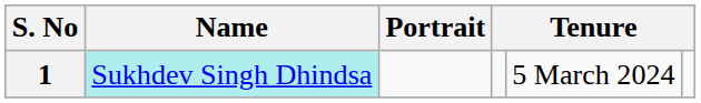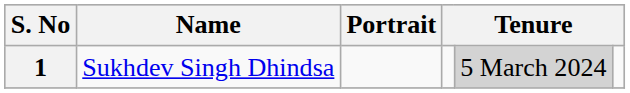1 | Name: paleturquoise background -> no background
1 | column 5: no background -> lightgrey background
